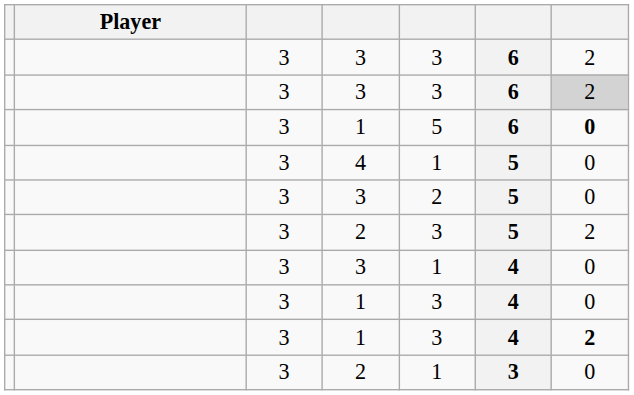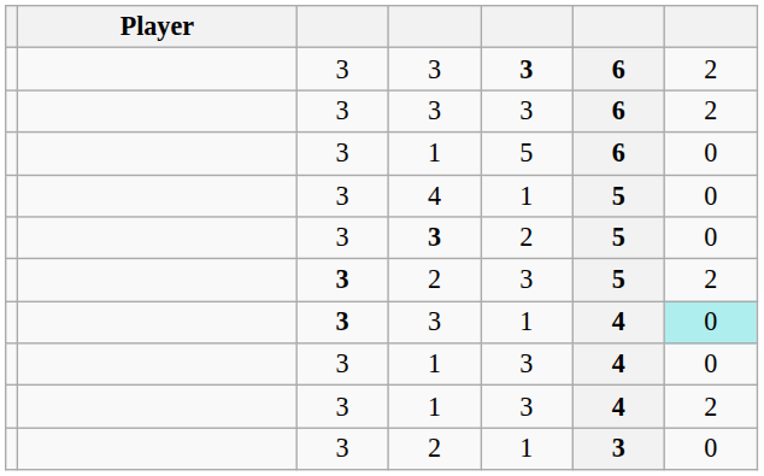row 2 | column 5: normal -> bold
row 3 | column 7: lightgrey background -> no background
row 4 | column 7: bold -> normal
row 6 | column 4: normal -> bold
row 7 | column 3: normal -> bold
row 8 | column 3: normal -> bold
row 8 | column 7: no background -> paleturquoise background
row 10 | column 7: bold -> normal
